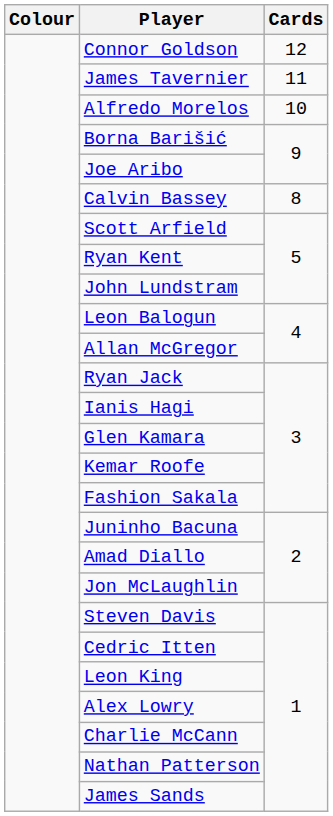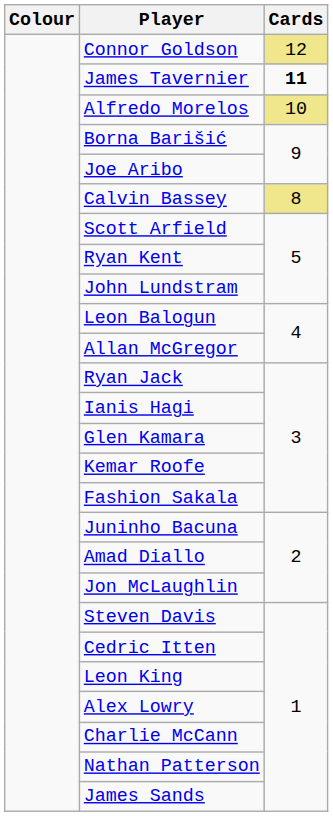Connor Goldson | Cards: no background -> khaki background
James Tavernier | Cards: normal -> bold
Alfredo Morelos | Cards: no background -> khaki background
Calvin Bassey | Cards: no background -> khaki background
